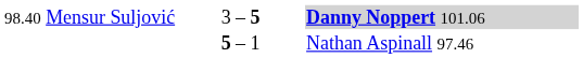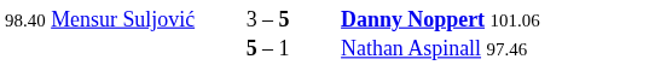98.40 Mensur Suljović | column 3: lightgrey background -> no background
